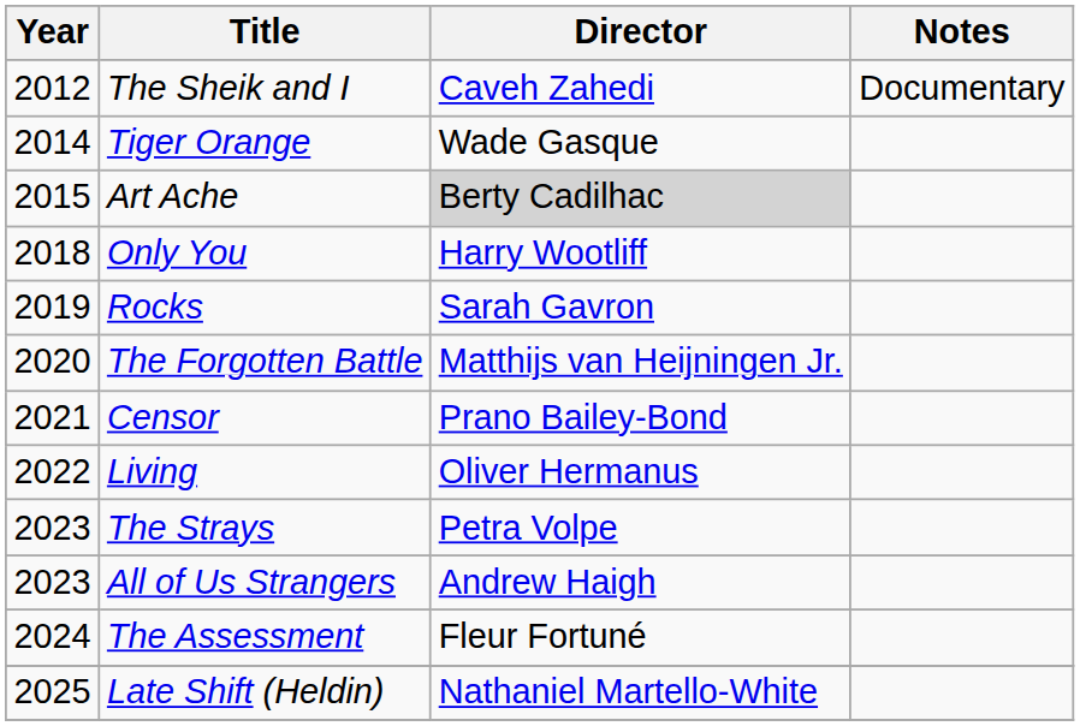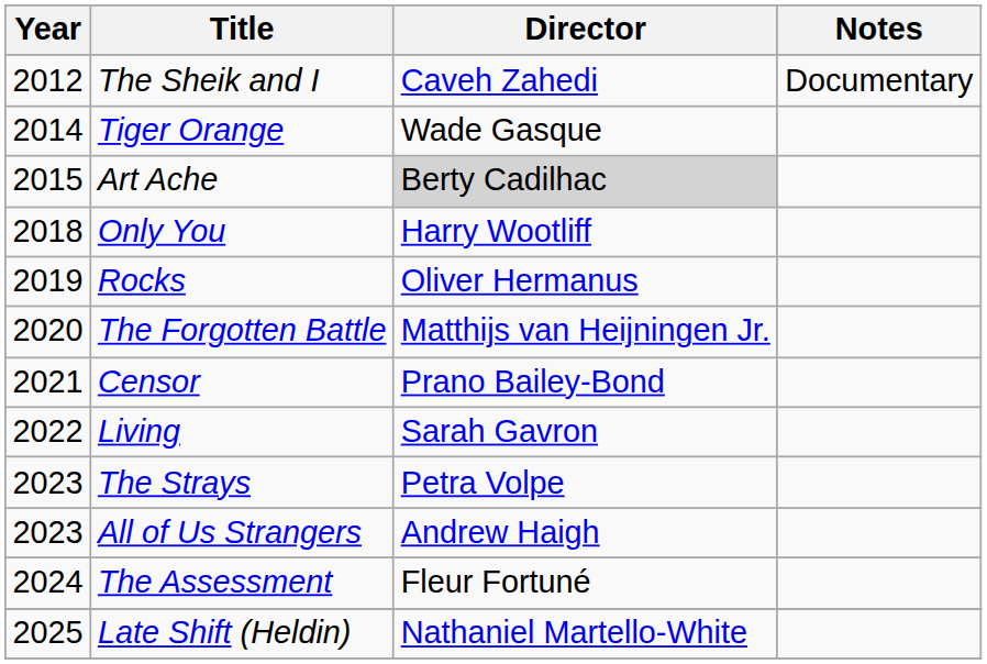Rocks | Director: Sarah Gavron -> Oliver Hermanus
Living | Director: Oliver Hermanus -> Sarah Gavron
